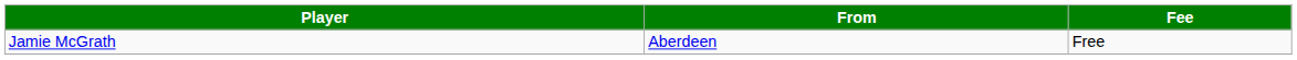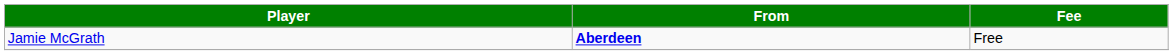Jamie McGrath | From: normal -> bold
